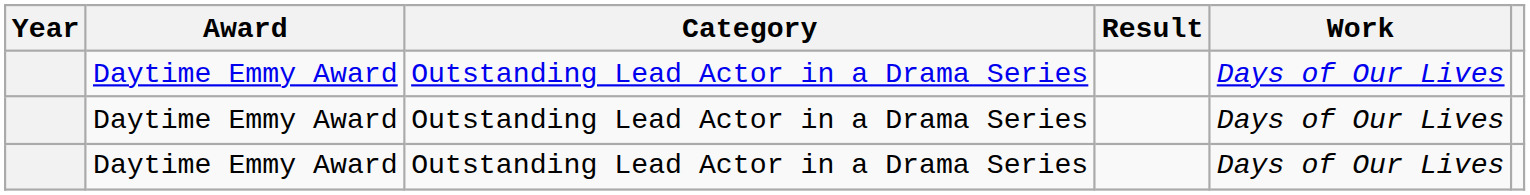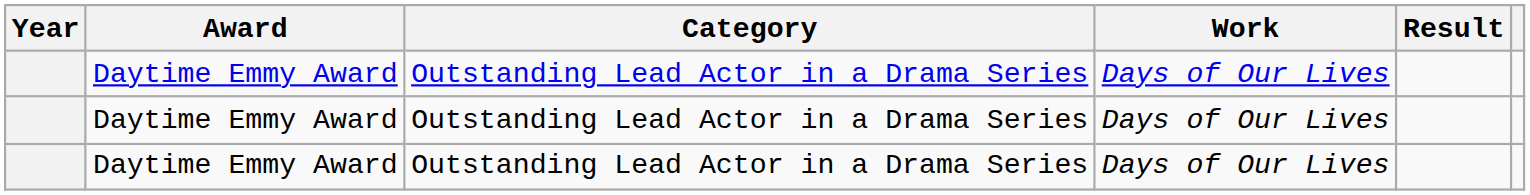columns swapped: Work <-> Result
